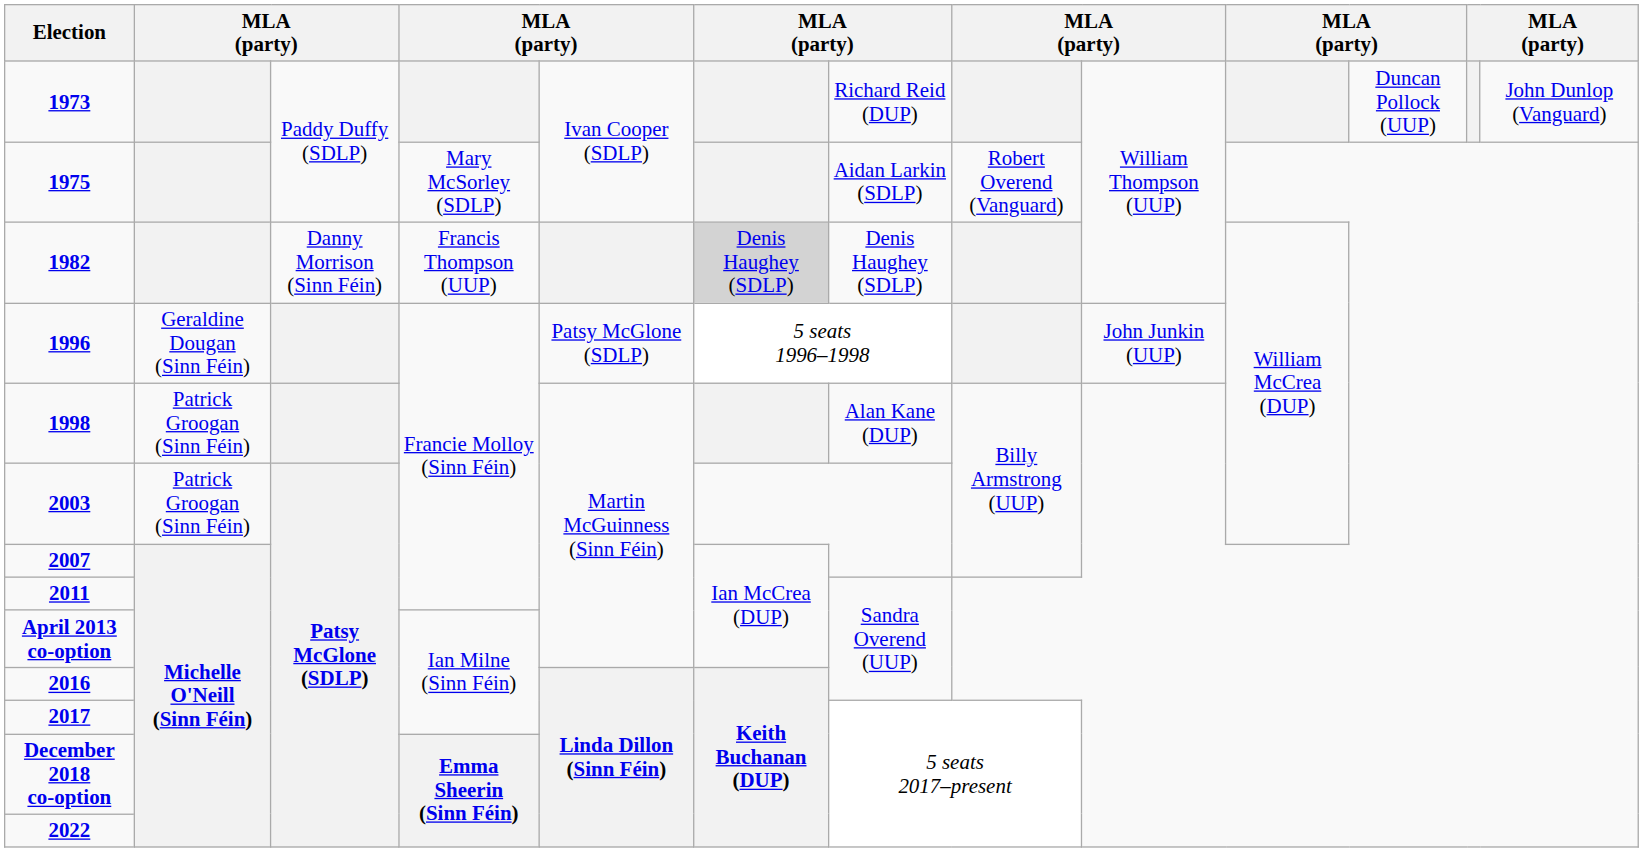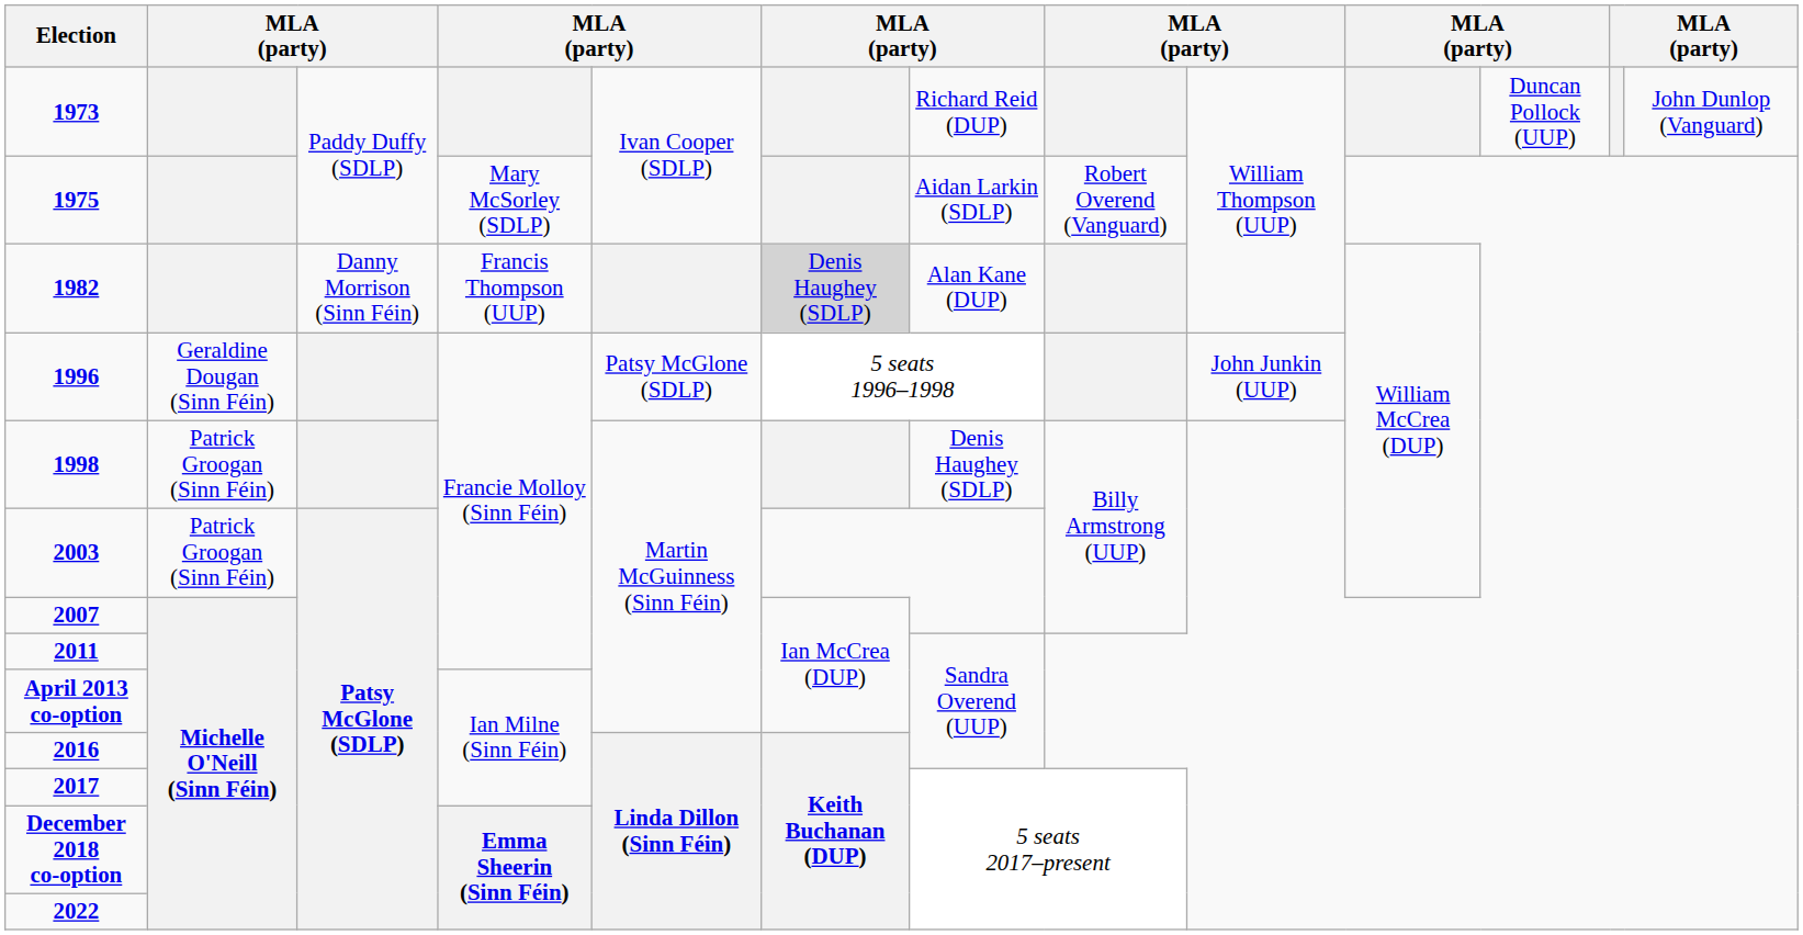1982 | column 7: Denis Haughey (SDLP) -> Alan Kane (DUP)
1998 | column 7: Alan Kane (DUP) -> Denis Haughey (SDLP)
